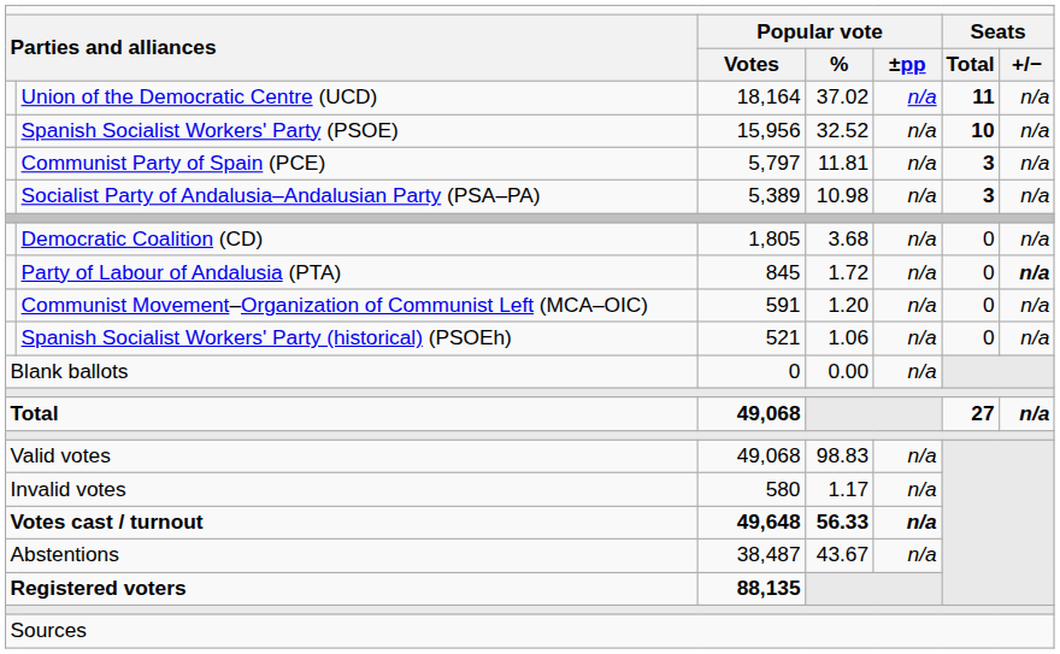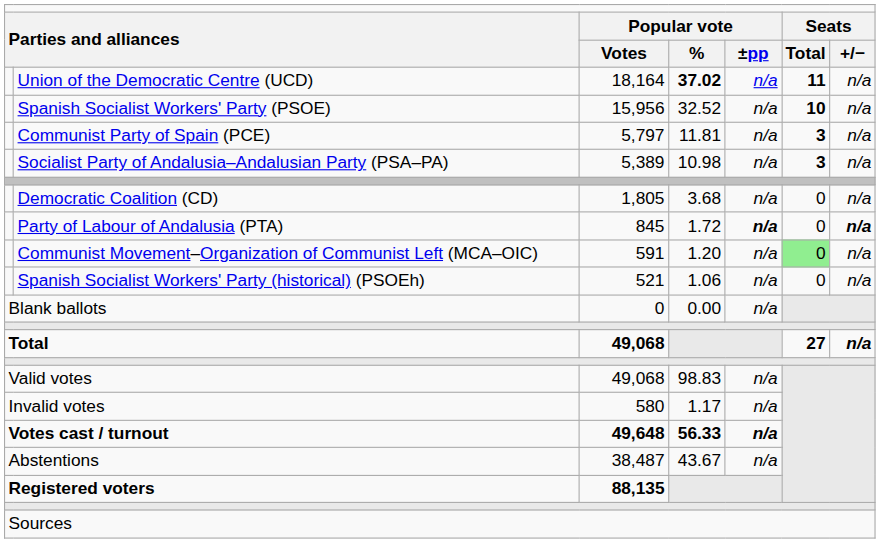Union of the Democratic Centre (UCD) | column 4: normal -> bold
Party of Labour of Andalusia (PTA) | column 5: normal -> bold
Communist Movement–Organization of Communist Left (MCA–OIC) | column 6: no background -> lightgreen background
